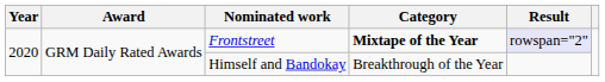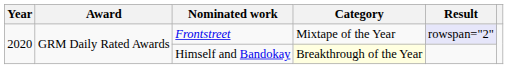Frontstreet | Category: bold -> normal
Himself and Bandokay | Category: no background -> lightyellow background
